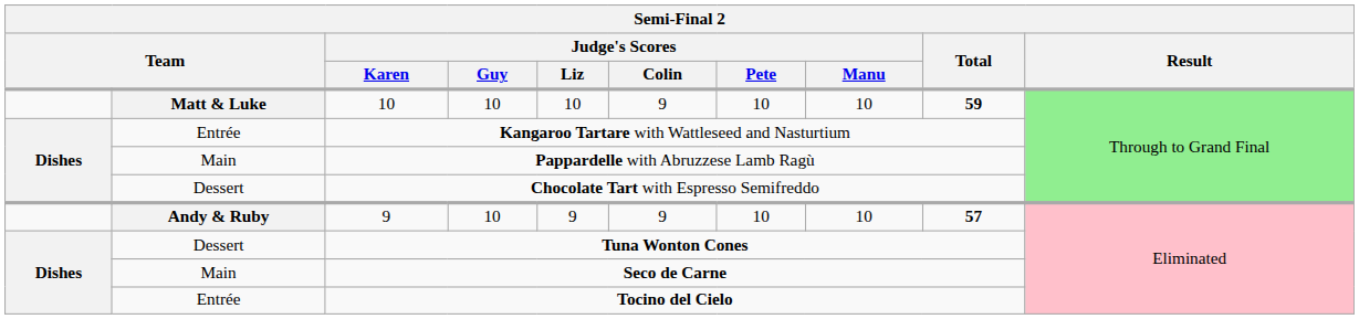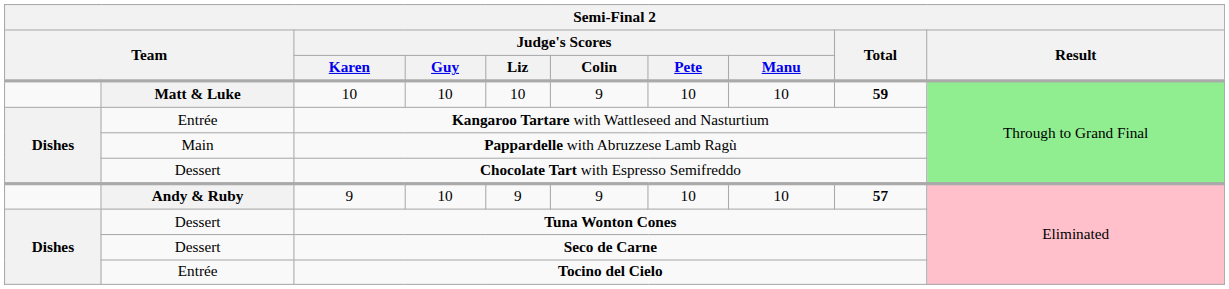Seco de Carne | column 2: Main -> Dessert
